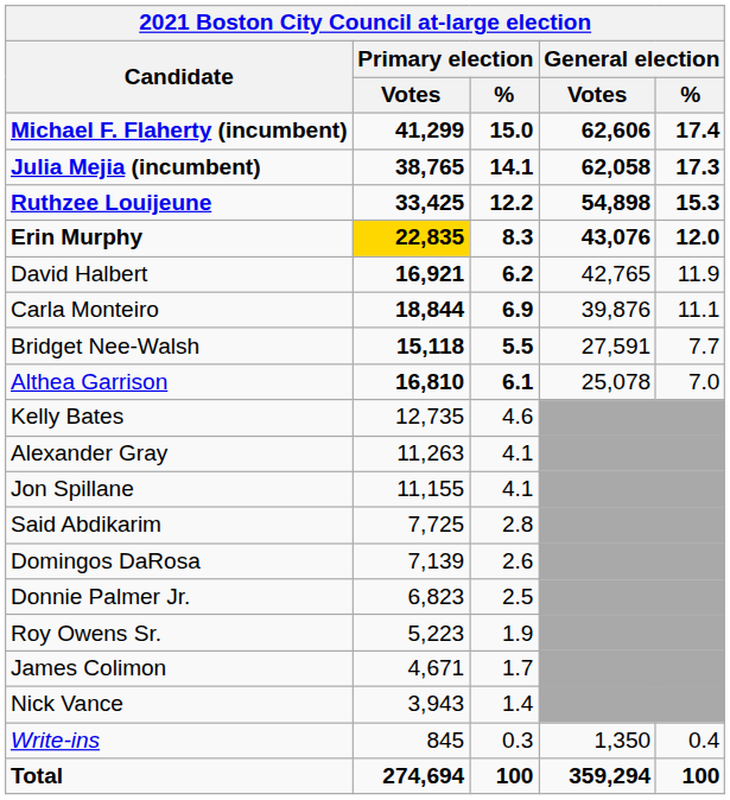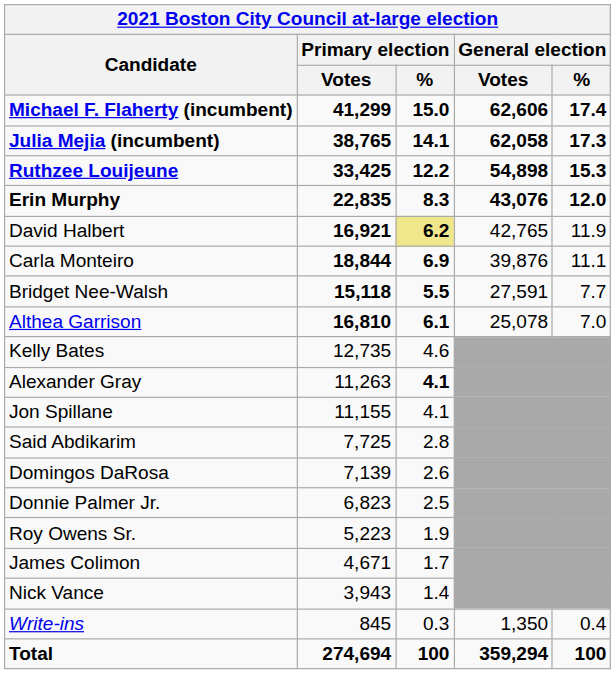Erin Murphy | Primary election / Votes: gold background -> no background
David Halbert | Primary election / %: no background -> khaki background
Alexander Gray | Primary election / %: normal -> bold
